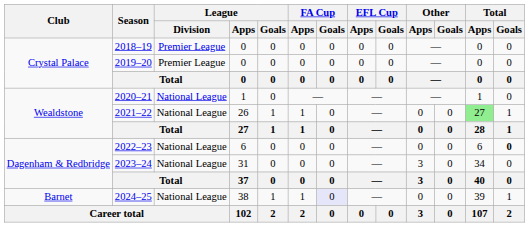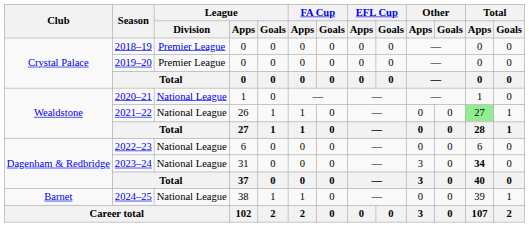2022–23 | Total / Goals: bold -> normal
2023–24 | Total / Apps: normal -> bold
2024–25 | FA Cup / Goals: lavender background -> no background
